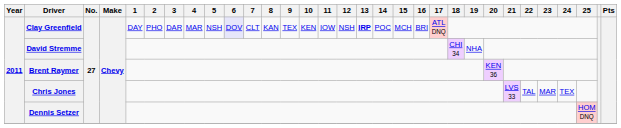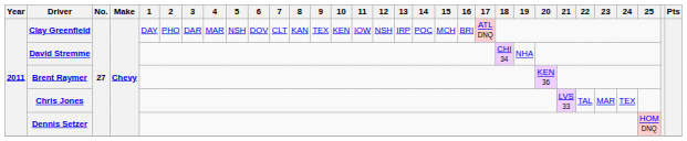Clay Greenfield | 6: lavender background -> no background
Clay Greenfield | 13: bold -> normal
